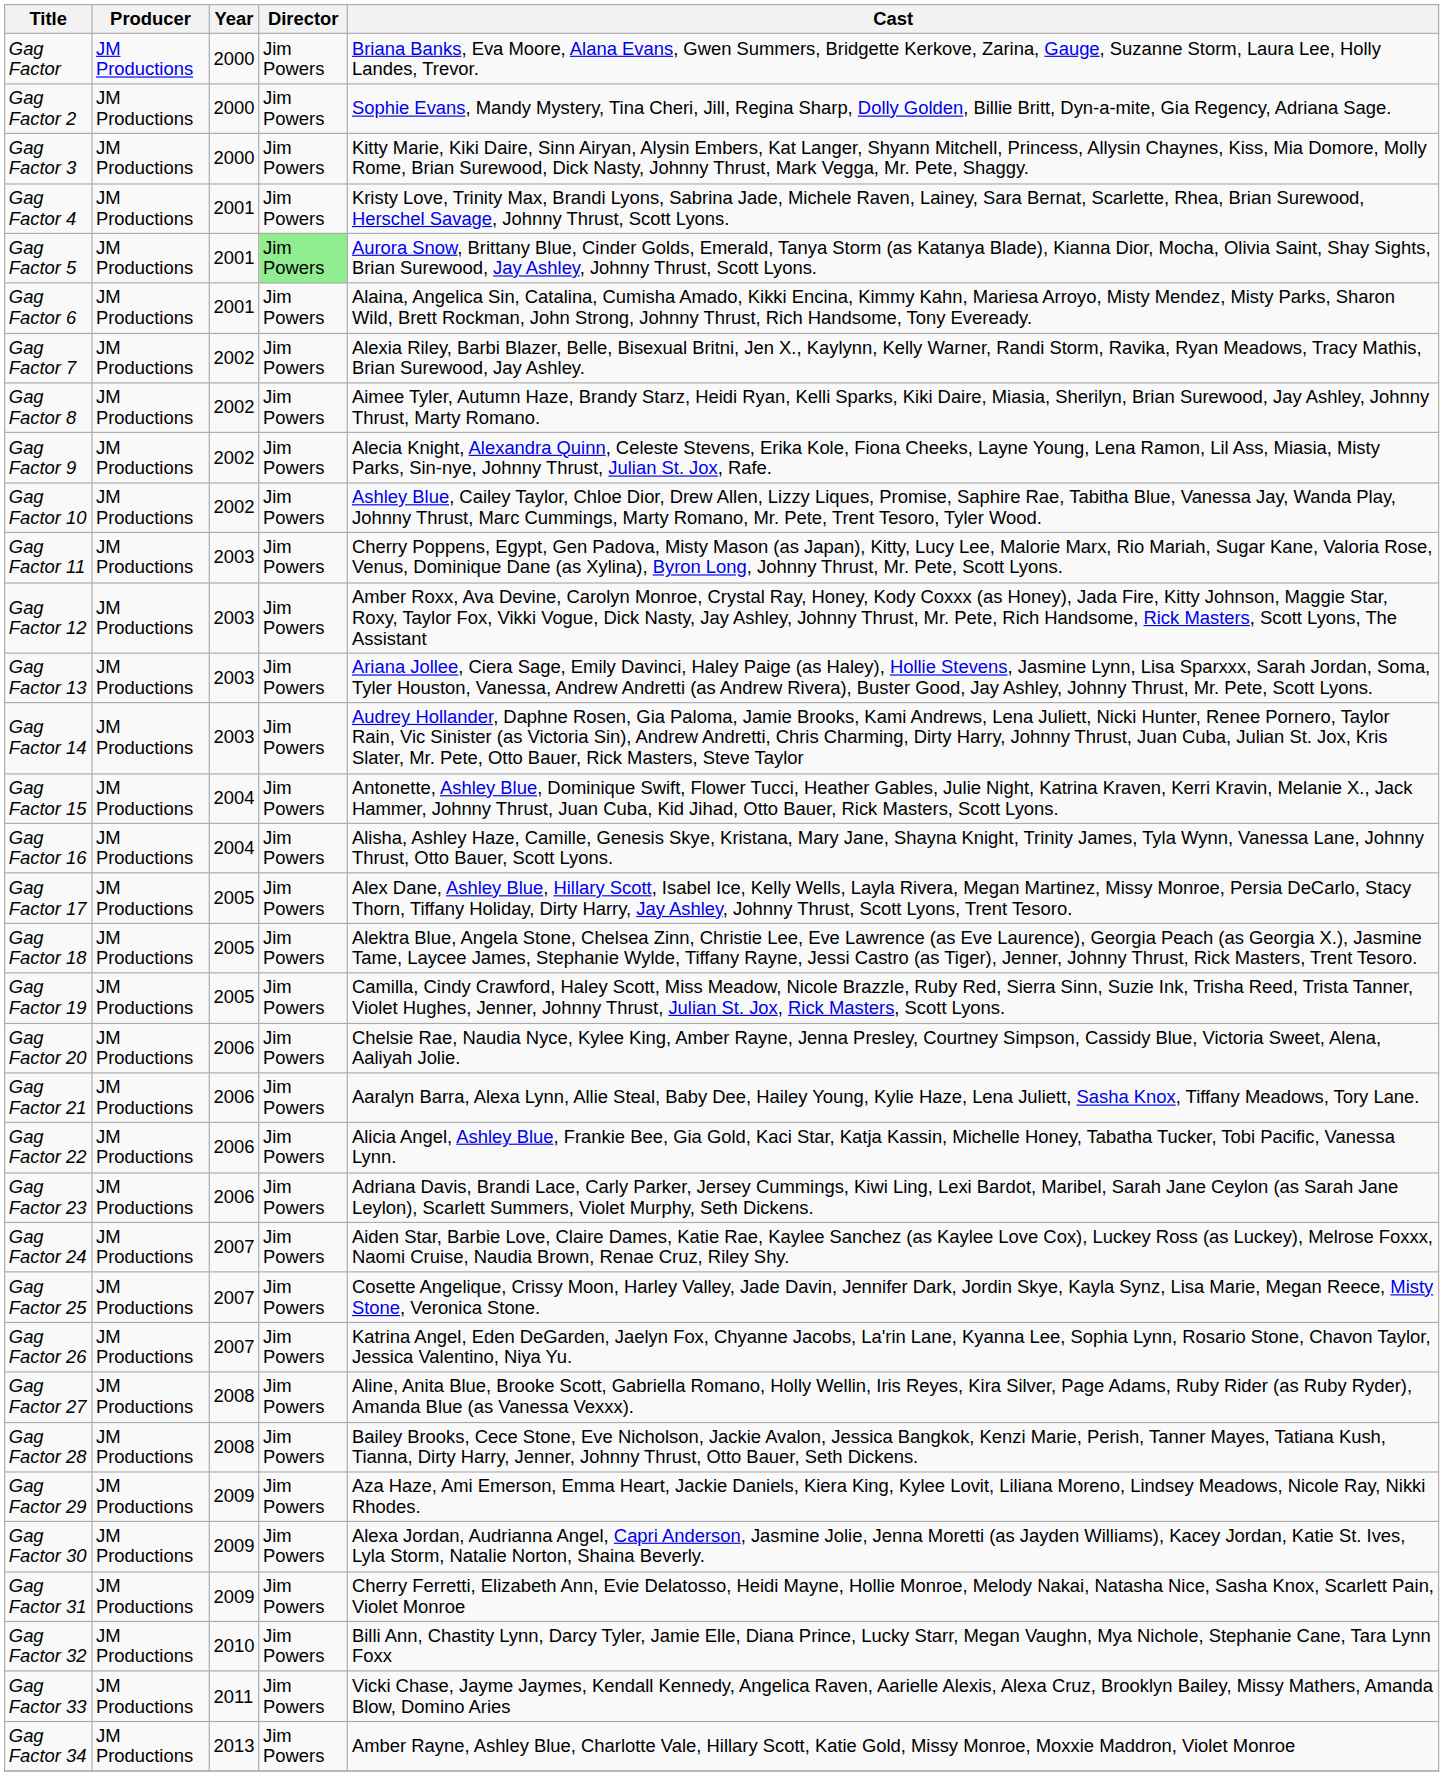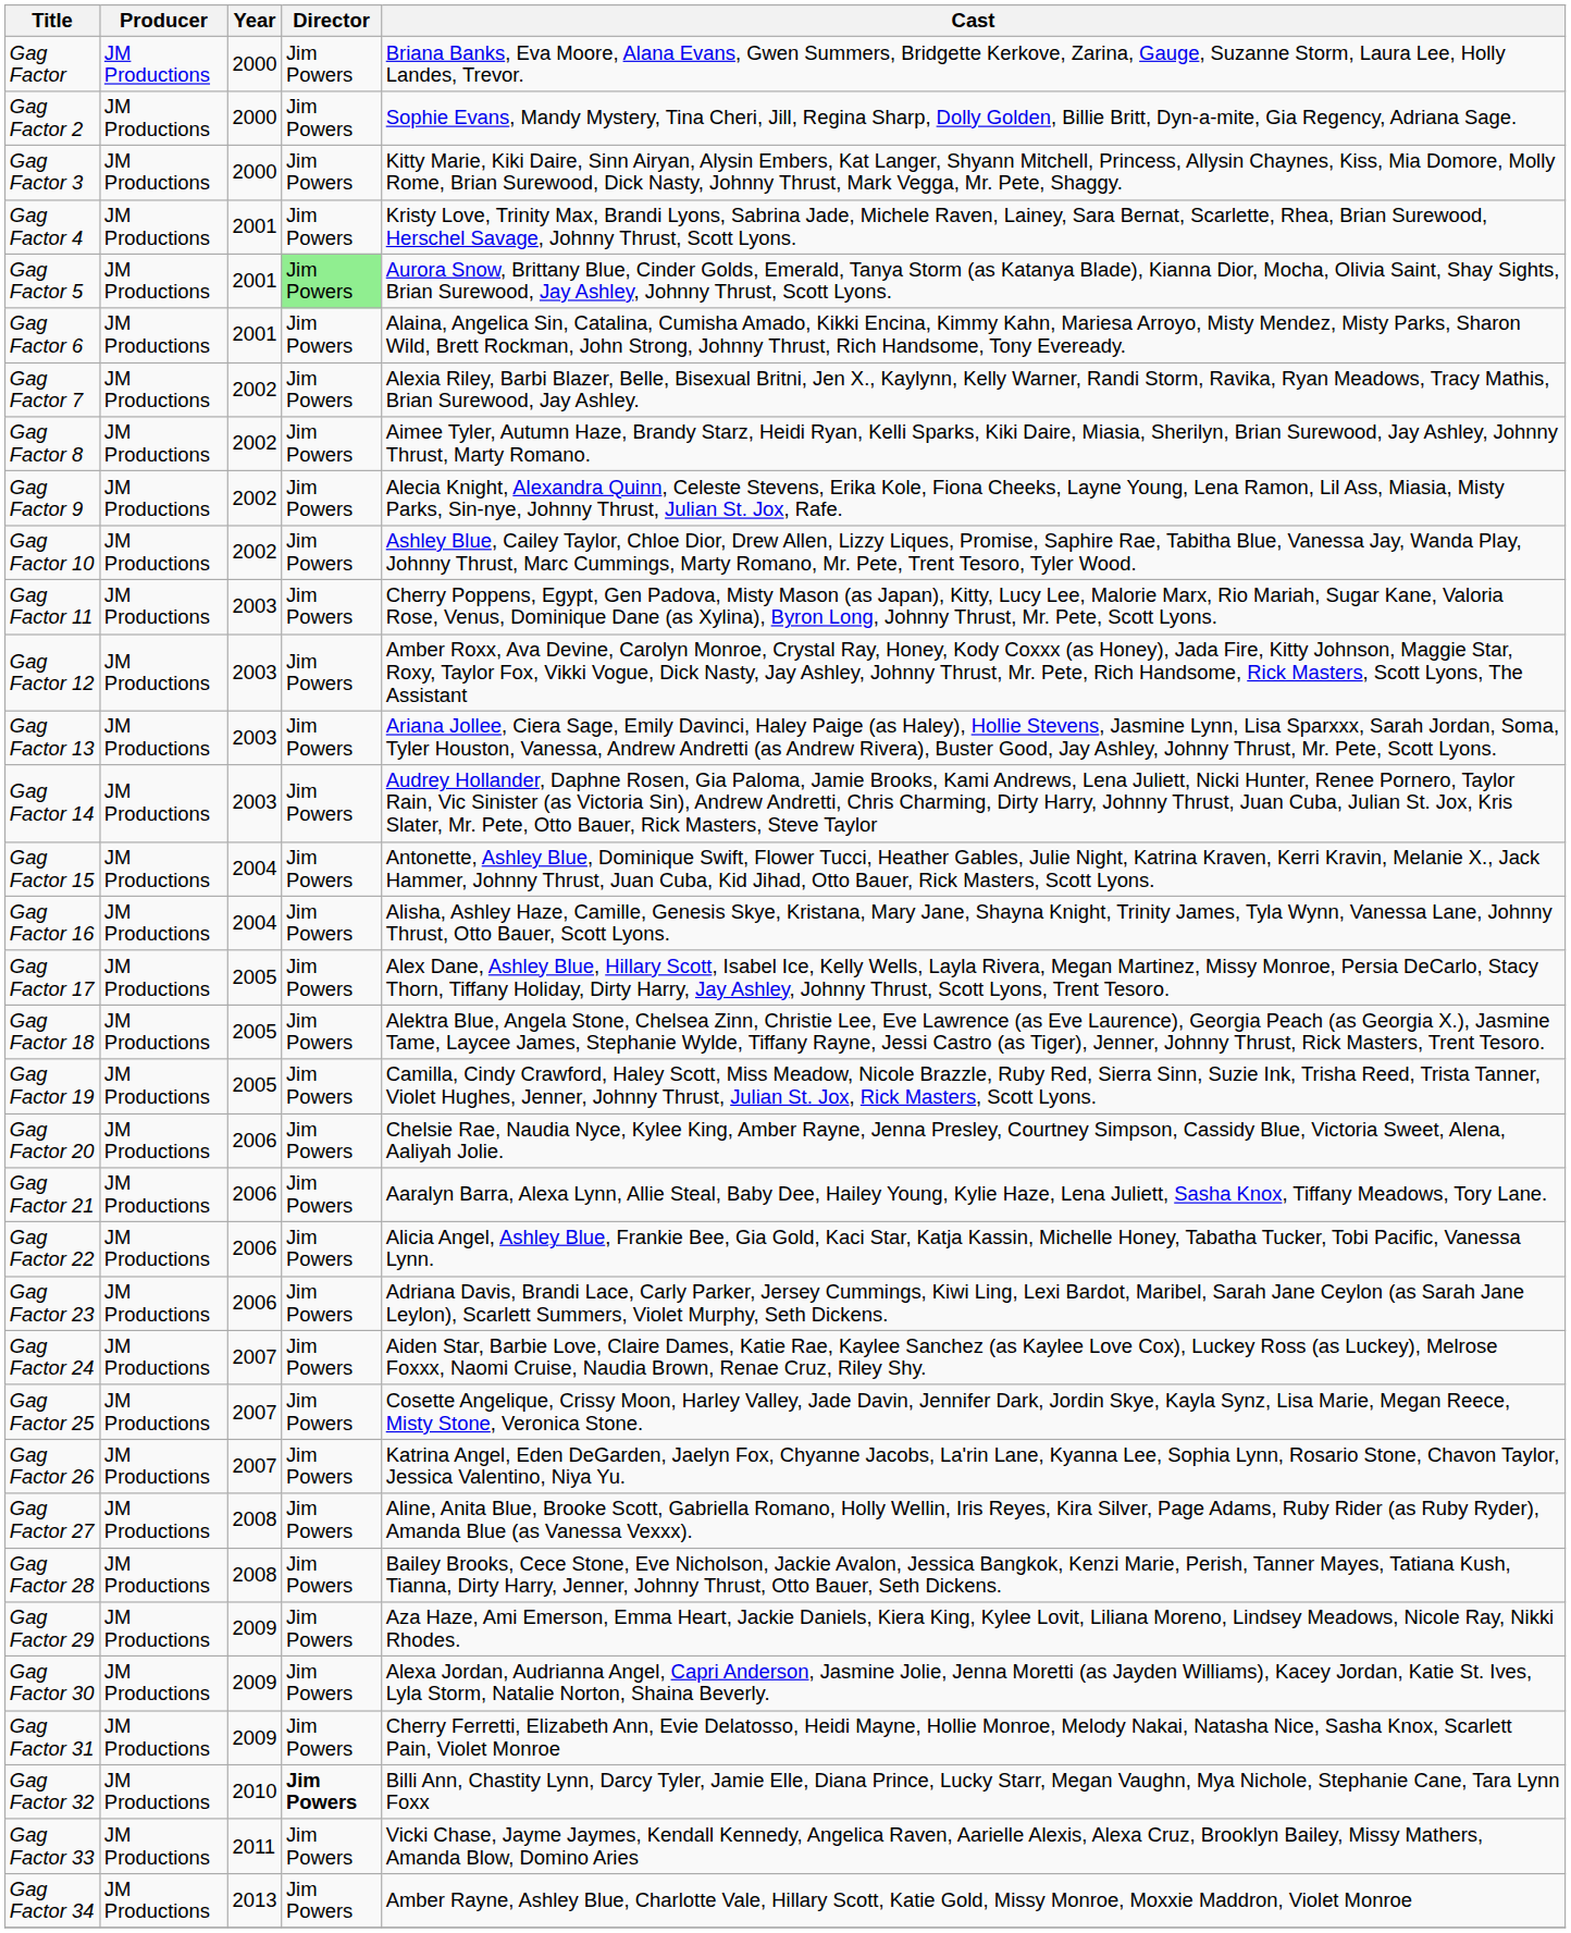Gag Factor 32 | Director: normal -> bold
